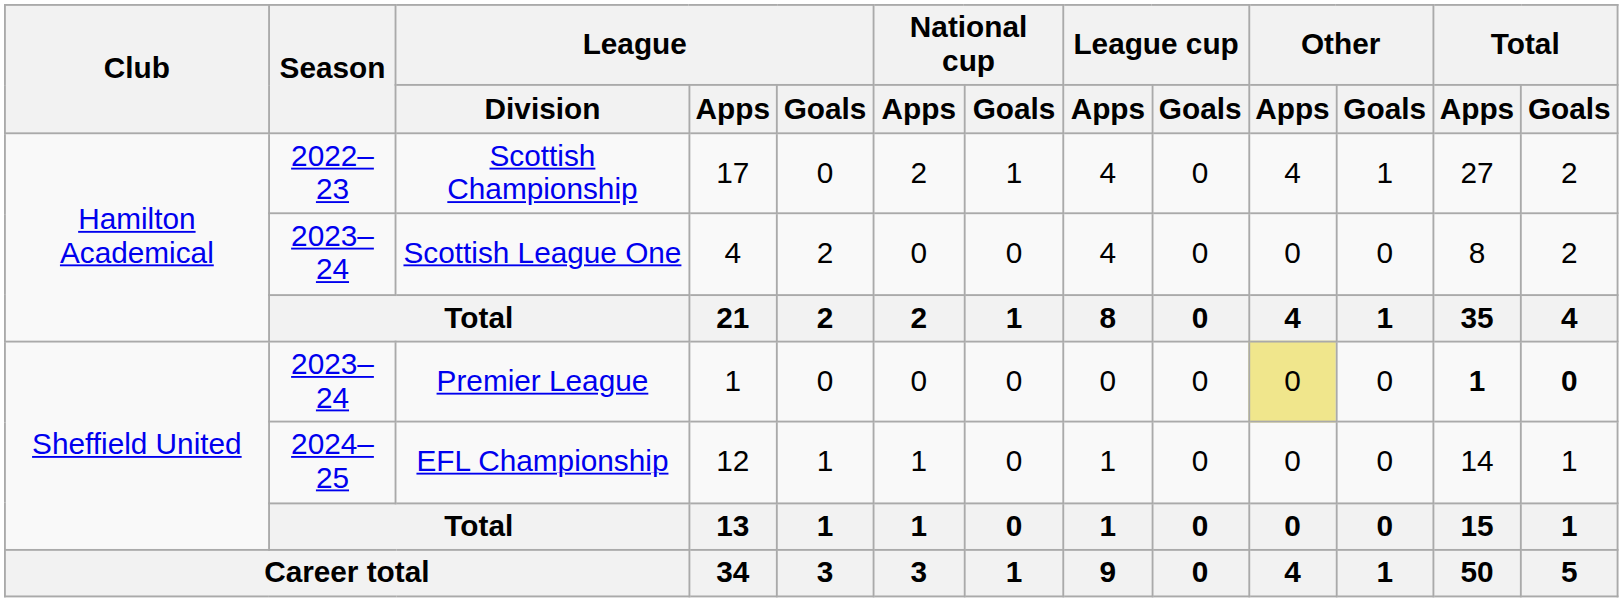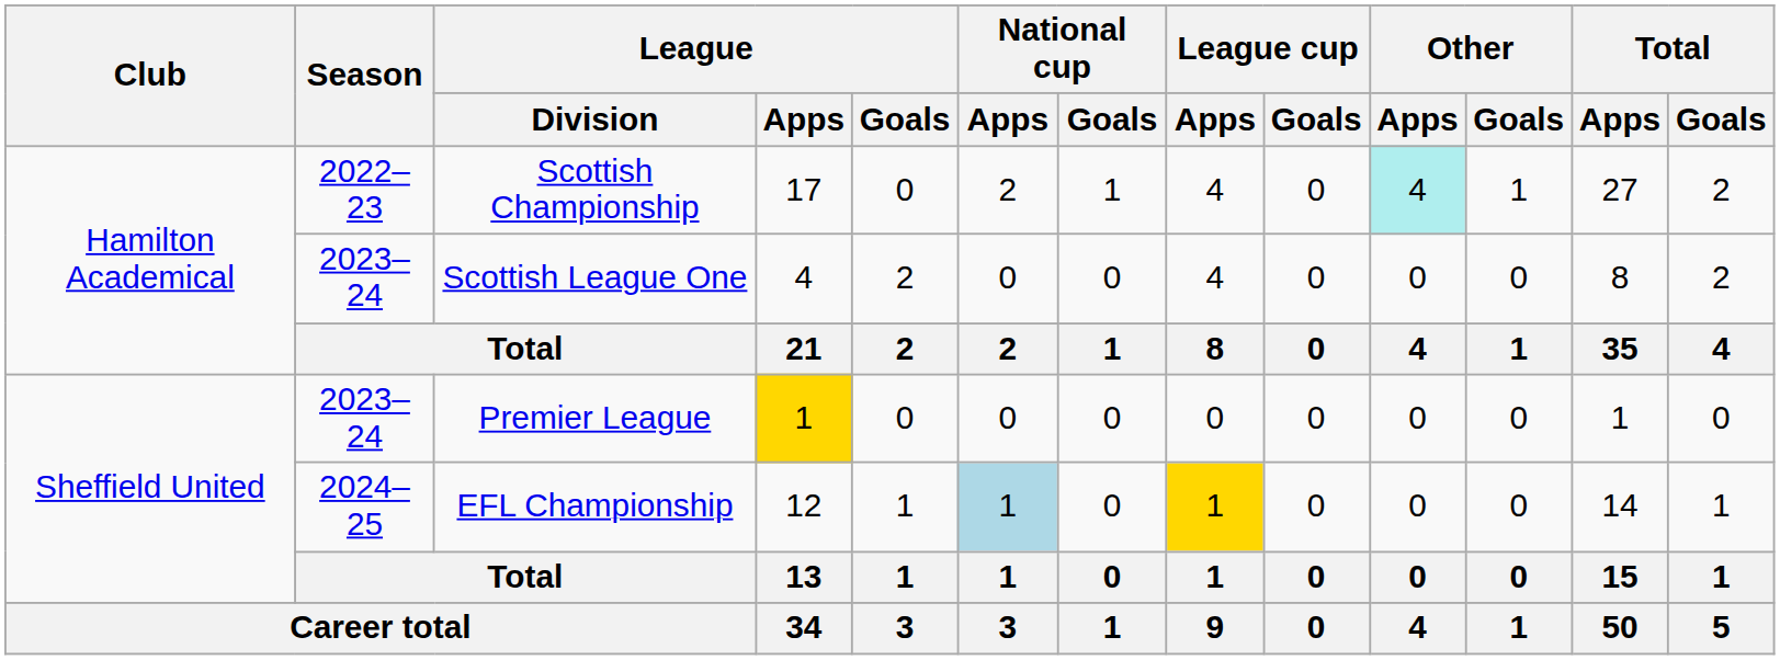Scottish Championship | Other / Apps: no background -> paleturquoise background
Premier League | League / Apps: no background -> gold background
Premier League | Other / Apps: khaki background -> no background
Premier League | Total / Apps: bold -> normal
Premier League | Total / Goals: bold -> normal
EFL Championship | National cup / Apps: no background -> lightblue background
EFL Championship | League cup / Apps: no background -> gold background
